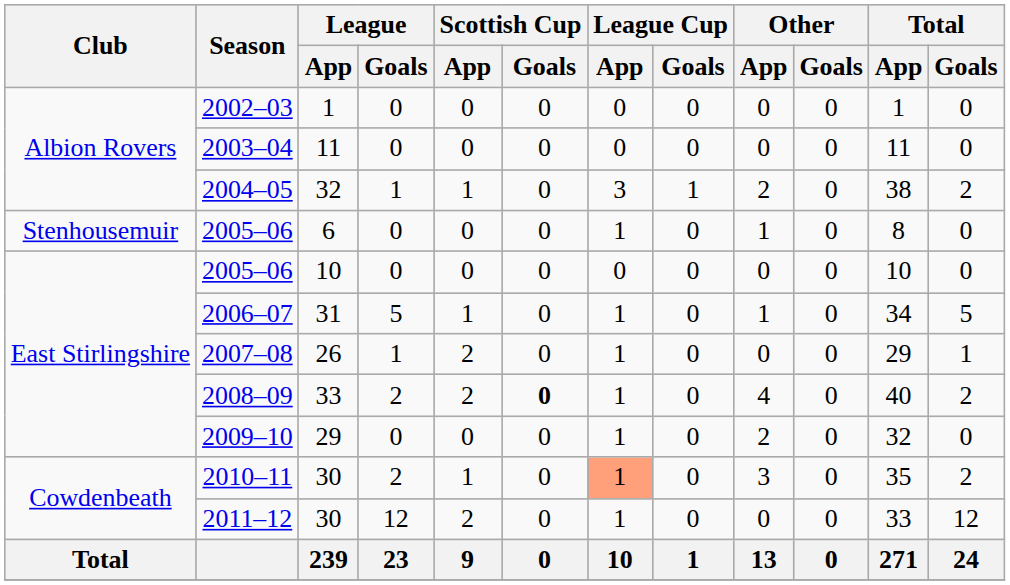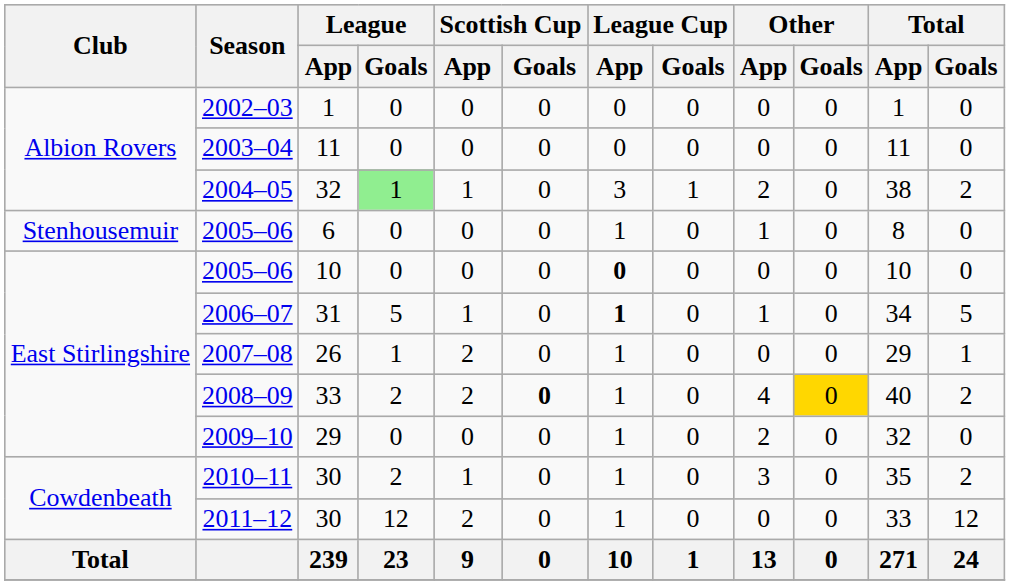2004–05 | League / Goals: no background -> lightgreen background
2005–06 / 10 | League Cup / App: normal -> bold
2006–07 | League Cup / App: normal -> bold
2008–09 | Other / Goals: no background -> gold background
2010–11 | League Cup / App: lightsalmon background -> no background
